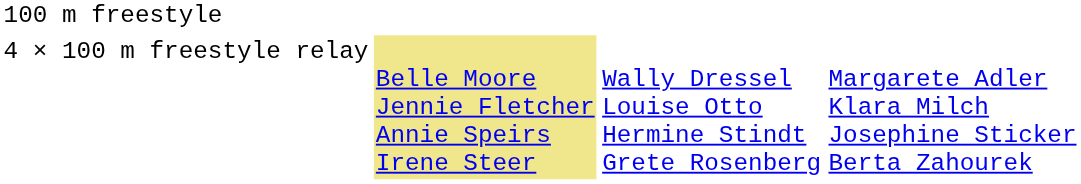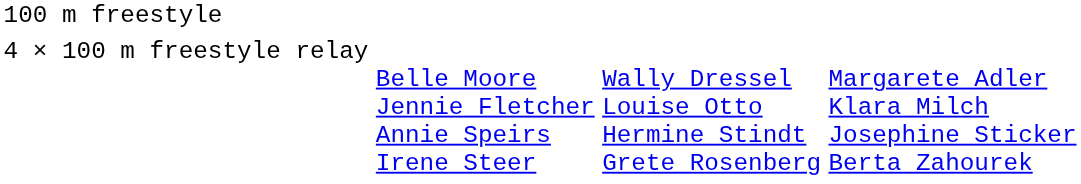4 × 100 m freestyle relay | column 2: khaki background -> no background
